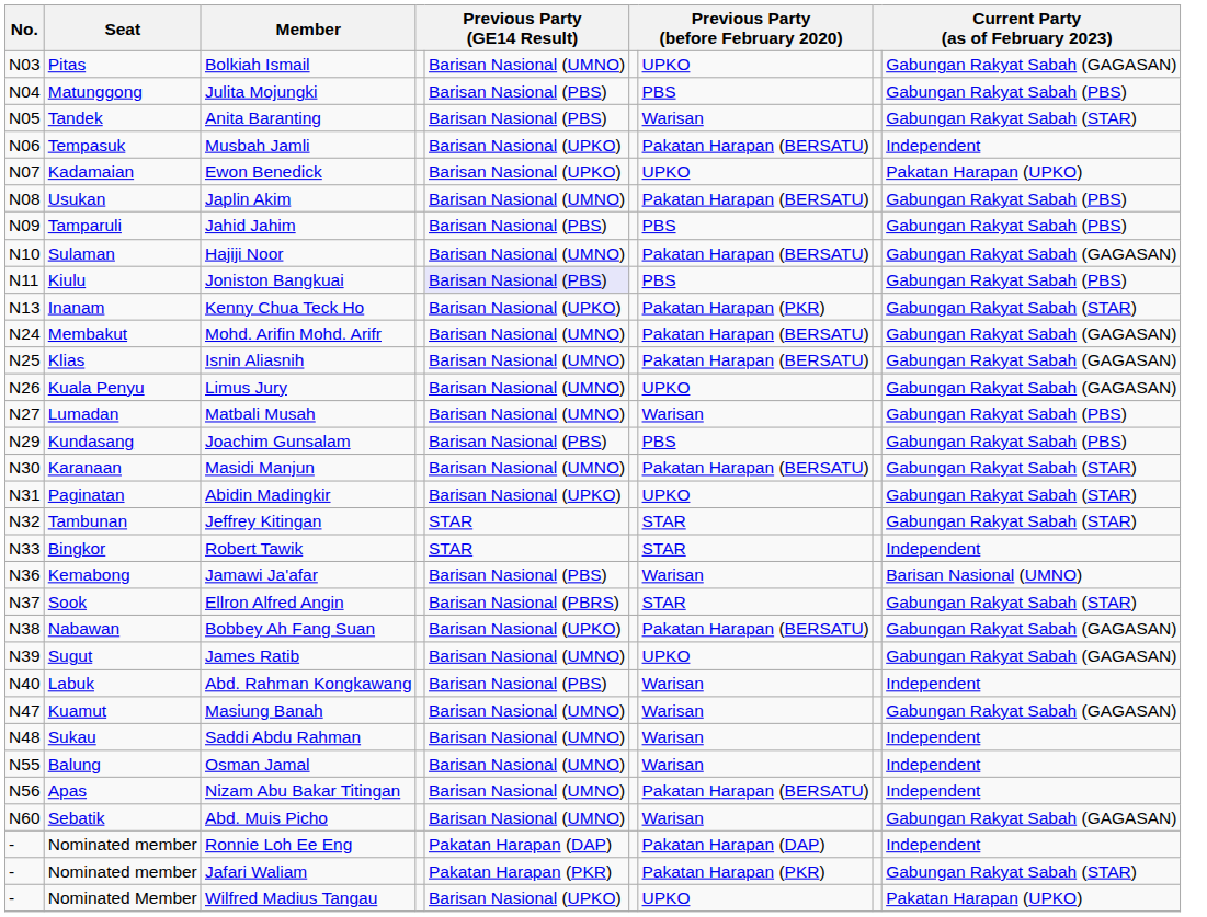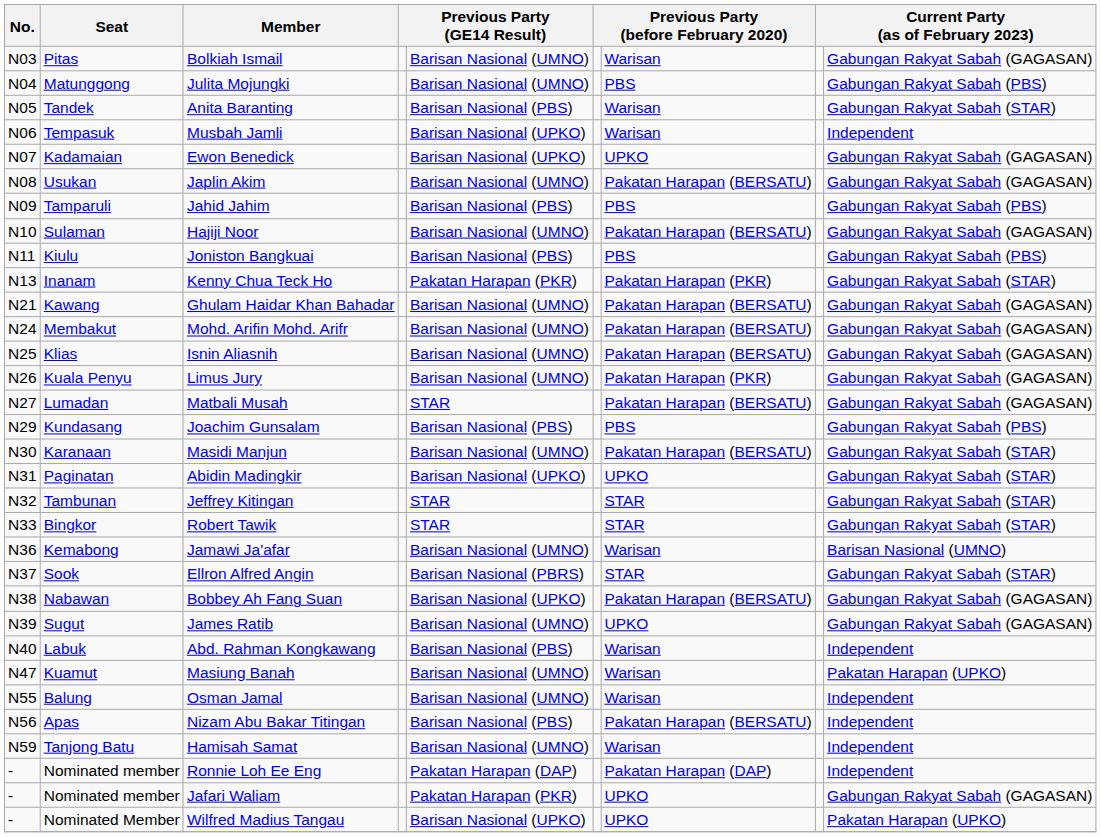Bolkiah Ismail | column 7: UPKO -> Warisan
Julita Mojungki | column 5: Barisan Nasional (PBS) -> Barisan Nasional (UMNO)
Musbah Jamli | column 7: Pakatan Harapan (BERSATU) -> Warisan
Ewon Benedick | column 9: Pakatan Harapan (UPKO) -> Gabungan Rakyat Sabah (GAGASAN)
Japlin Akim | column 9: Gabungan Rakyat Sabah (PBS) -> Gabungan Rakyat Sabah (GAGASAN)
Joniston Bangkuai | column 5: lavender background -> no background
Kenny Chua Teck Ho | column 5: Barisan Nasional (UPKO) -> Pakatan Harapan (PKR)
+ row: N21 | Kawang | Ghulam Haidar Khan Bahadar | Barisan Nasional (UMNO) | Pakatan Harapan (BERSATU) | Gabungan Rakyat Sabah (GAGASAN)
Limus Jury | column 7: UPKO -> Pakatan Harapan (PKR)
Matbali Musah | column 5: Barisan Nasional (UMNO) -> STAR
Matbali Musah | column 7: Warisan -> Pakatan Harapan (BERSATU)
Matbali Musah | column 9: Gabungan Rakyat Sabah (PBS) -> Gabungan Rakyat Sabah (GAGASAN)
Robert Tawik | column 9: Independent -> Gabungan Rakyat Sabah (STAR)
Jamawi Ja'afar | column 5: Barisan Nasional (PBS) -> Barisan Nasional (UMNO)
Masiung Banah | column 9: Gabungan Rakyat Sabah (GAGASAN) -> Pakatan Harapan (UPKO)
- row: N48 | Sukau | Saddi Abdu Rahman | Barisan Nasional (UMNO) | Warisan | Independent
Nizam Abu Bakar Titingan | column 5: Barisan Nasional (UMNO) -> Barisan Nasional (PBS)
+ row: N59 | Tanjong Batu | Hamisah Samat | Barisan Nasional (UMNO) | Warisan | Independent
- row: N60 | Sebatik | Abd. Muis Picho | Barisan Nasional (UMNO) | Warisan | Gabungan Rakyat Sabah (GAGASAN)
Jafari Waliam | column 7: Pakatan Harapan (PKR) -> UPKO
Jafari Waliam | column 9: Gabungan Rakyat Sabah (STAR) -> Gabungan Rakyat Sabah (GAGASAN)
